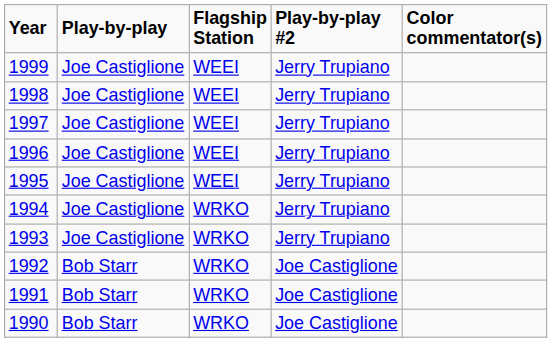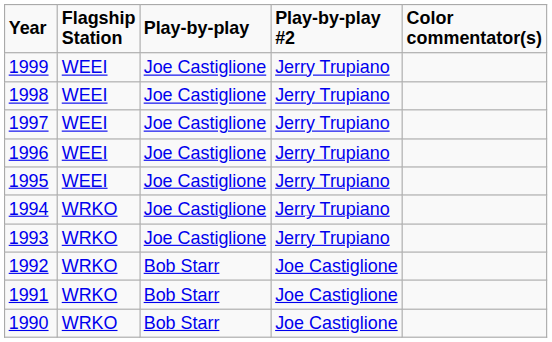columns swapped: Flagship Station <-> Play-by-play
